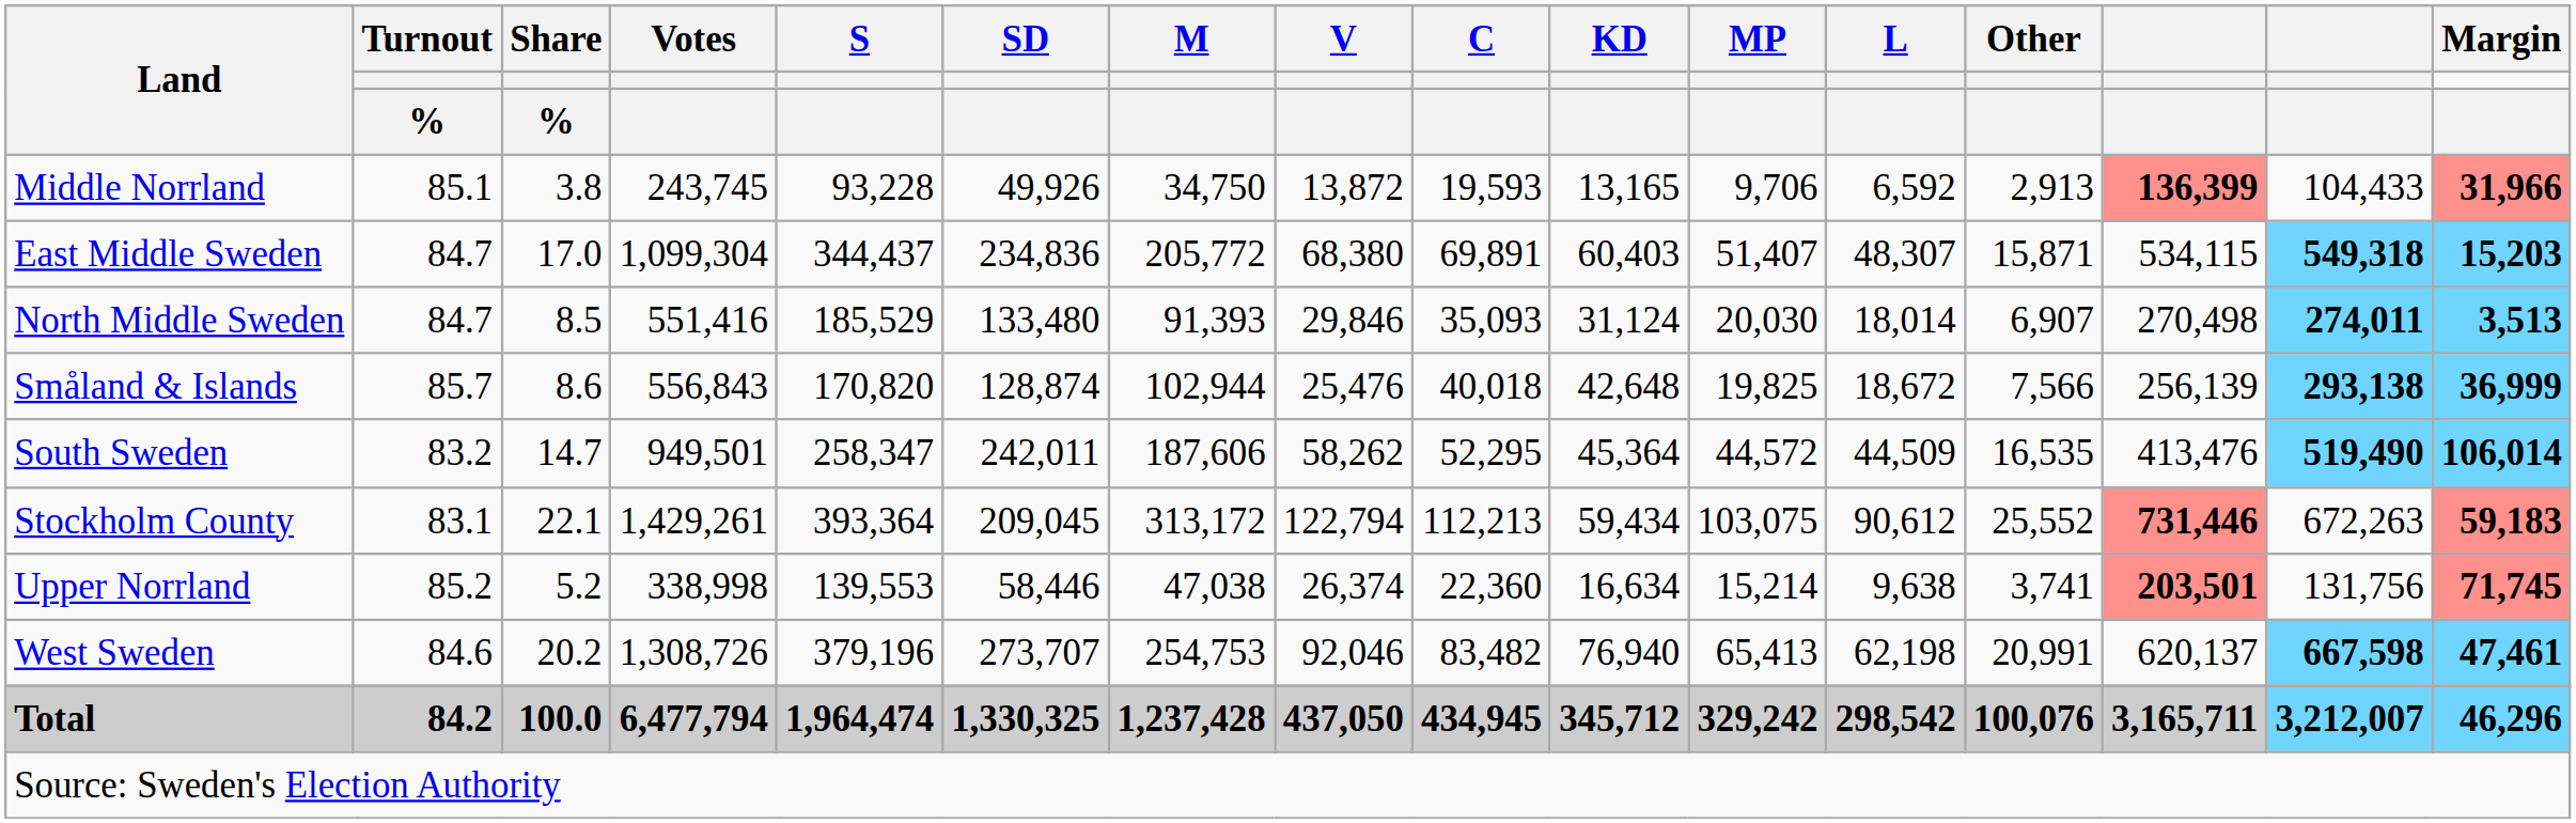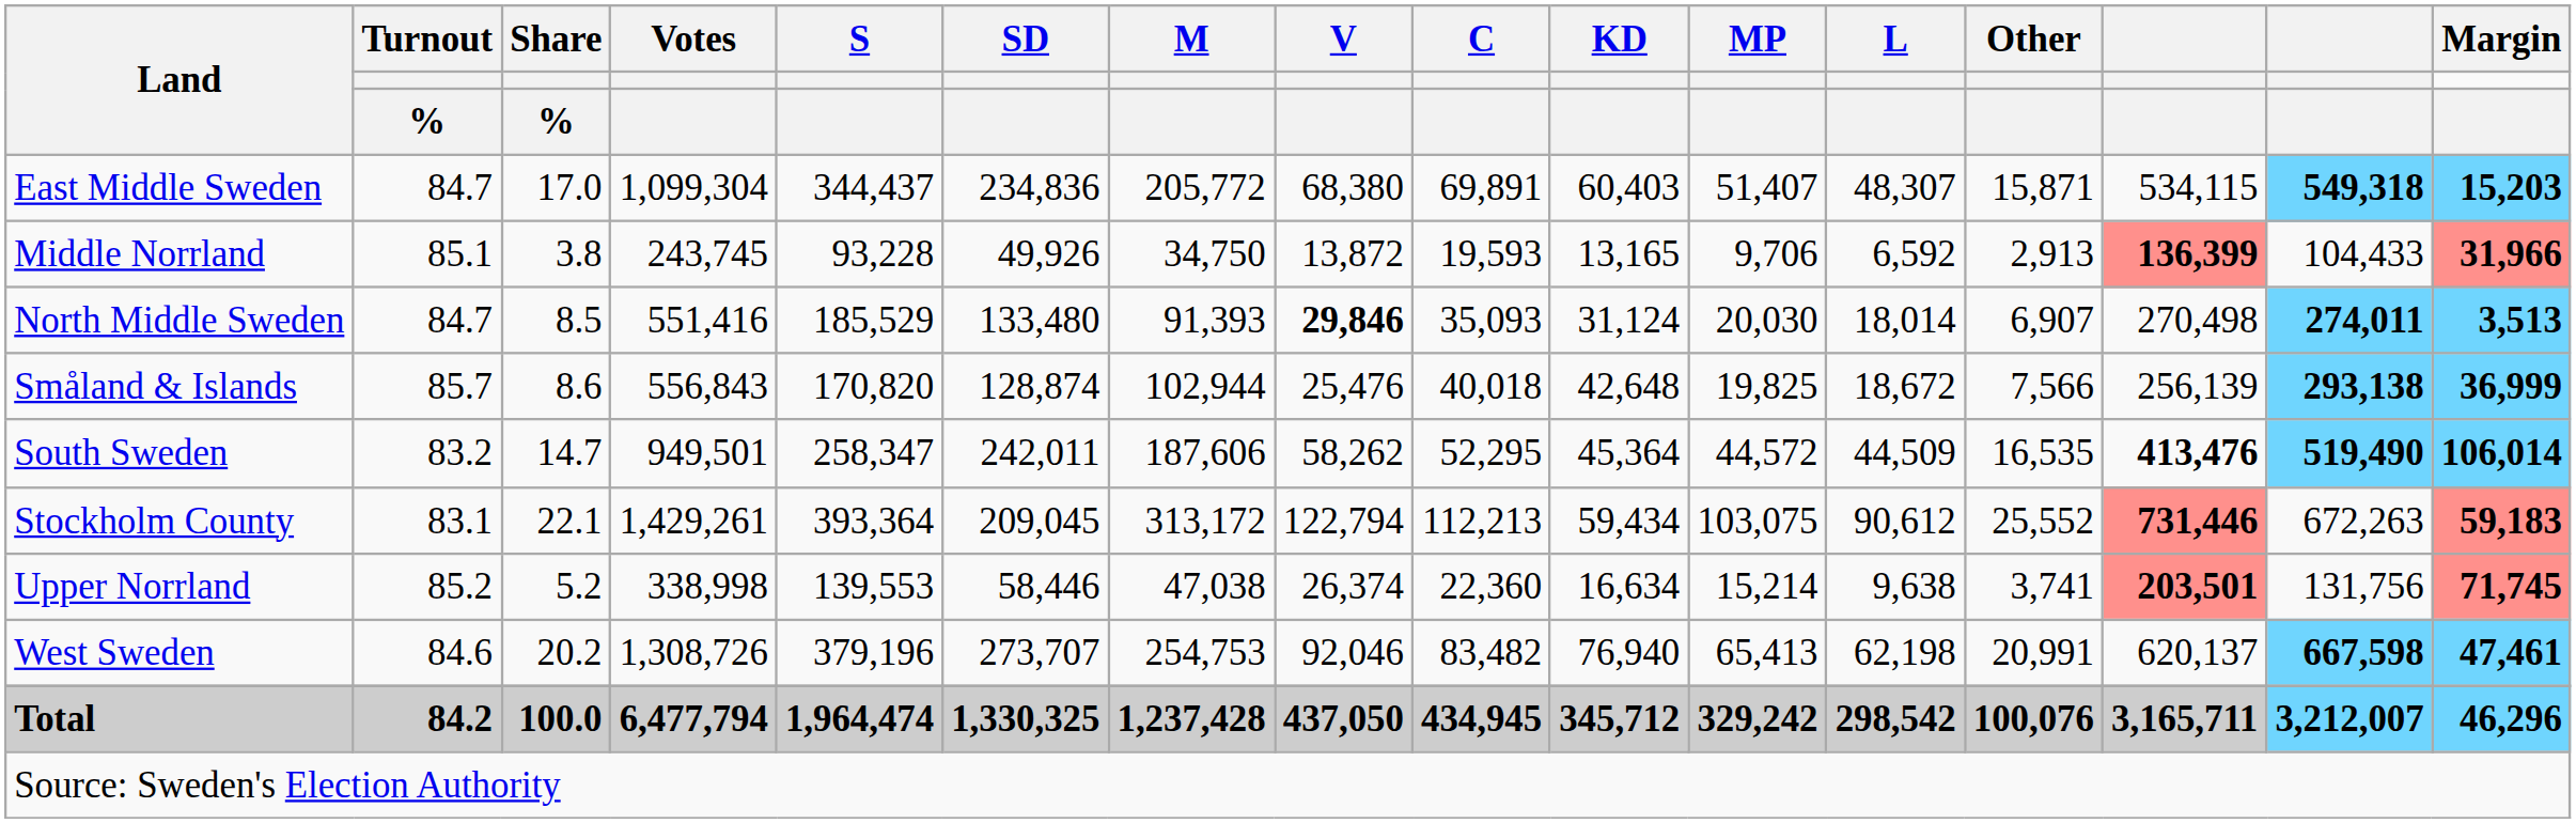rows swapped: East Middle Sweden <-> Middle Norrland
North Middle Sweden | V: normal -> bold
South Sweden | column 14: normal -> bold
